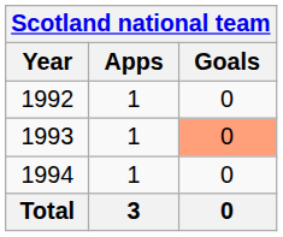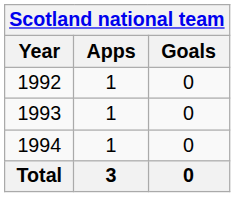1993 | Goals: lightsalmon background -> no background
